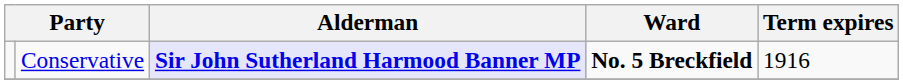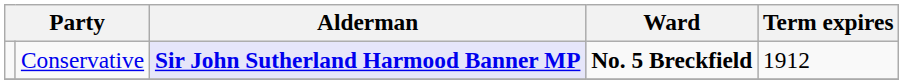Conservative | Term expires: 1916 -> 1912
